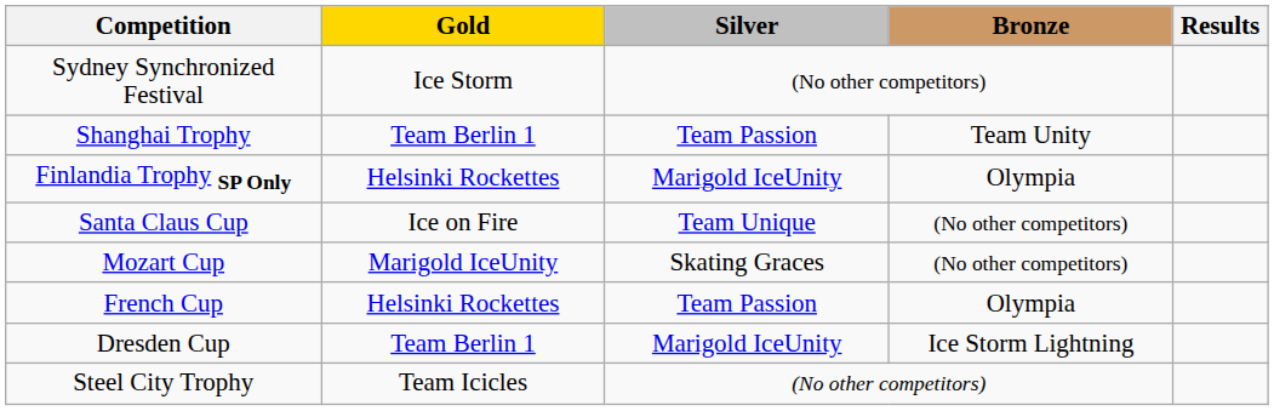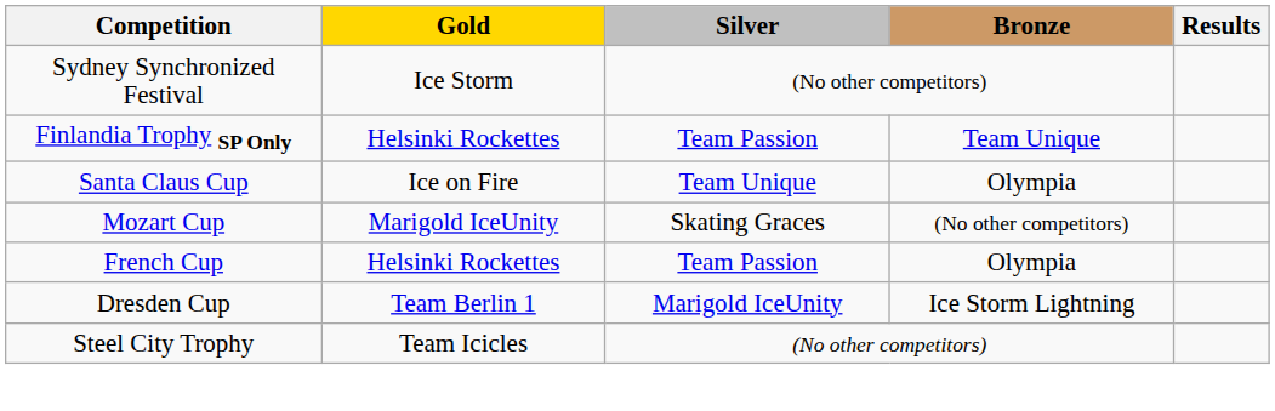- row: Shanghai Trophy | Team Berlin 1 | Team Passion | Team Unity
Finlandia Trophy SP Only | Silver: Marigold IceUnity -> Team Passion
Finlandia Trophy SP Only | Bronze: Olympia -> Team Unique
Santa Claus Cup | Bronze: (No other competitors) -> Olympia
